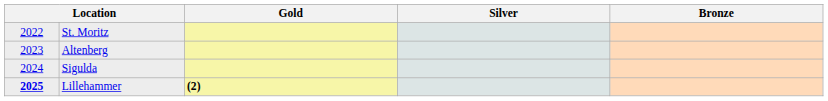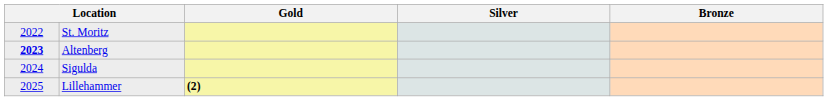Altenberg | column 1: normal -> bold
Lillehammer | column 1: bold -> normal
